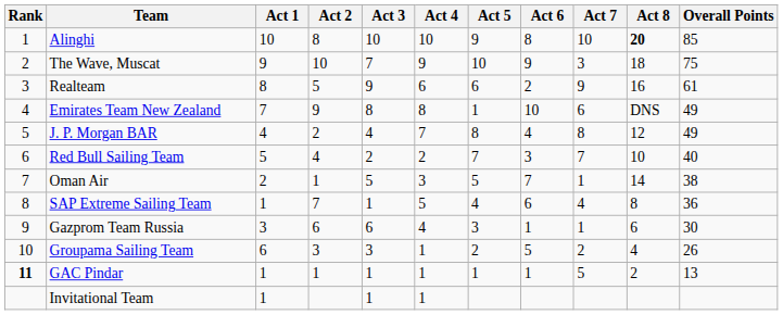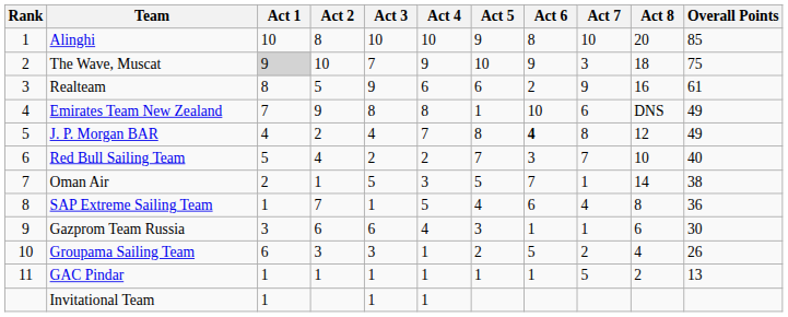Alinghi | Act 8: bold -> normal
The Wave, Muscat | Act 1: no background -> lightgrey background
J. P. Morgan BAR | Act 6: normal -> bold
GAC Pindar | Rank: bold -> normal
